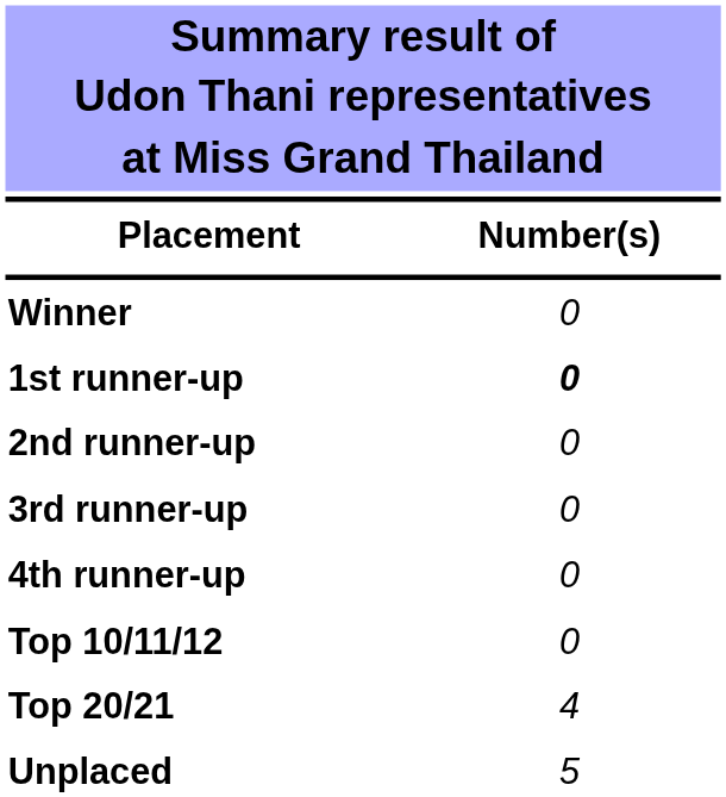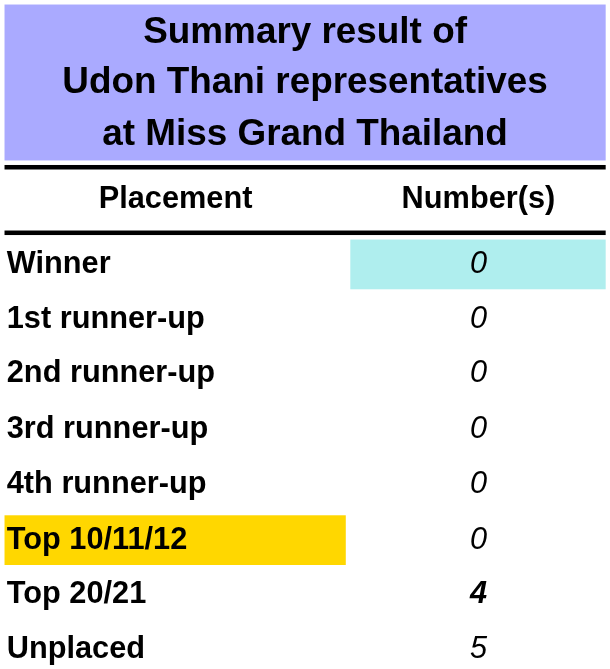row 3 | column 2: no background -> paleturquoise background
row 4 | column 2: bold -> normal
row 8 | column 1: no background -> gold background
row 9 | column 2: normal -> bold
